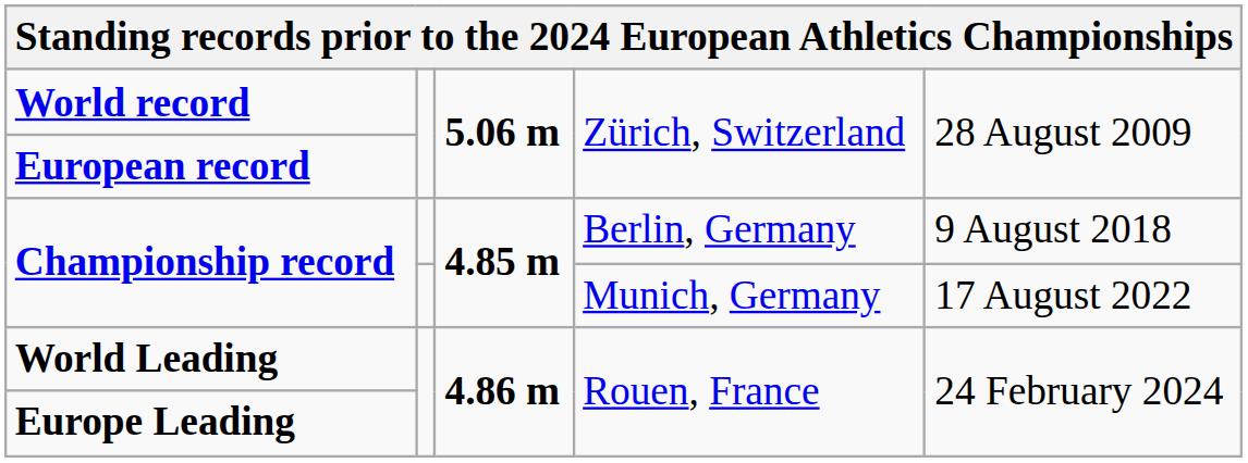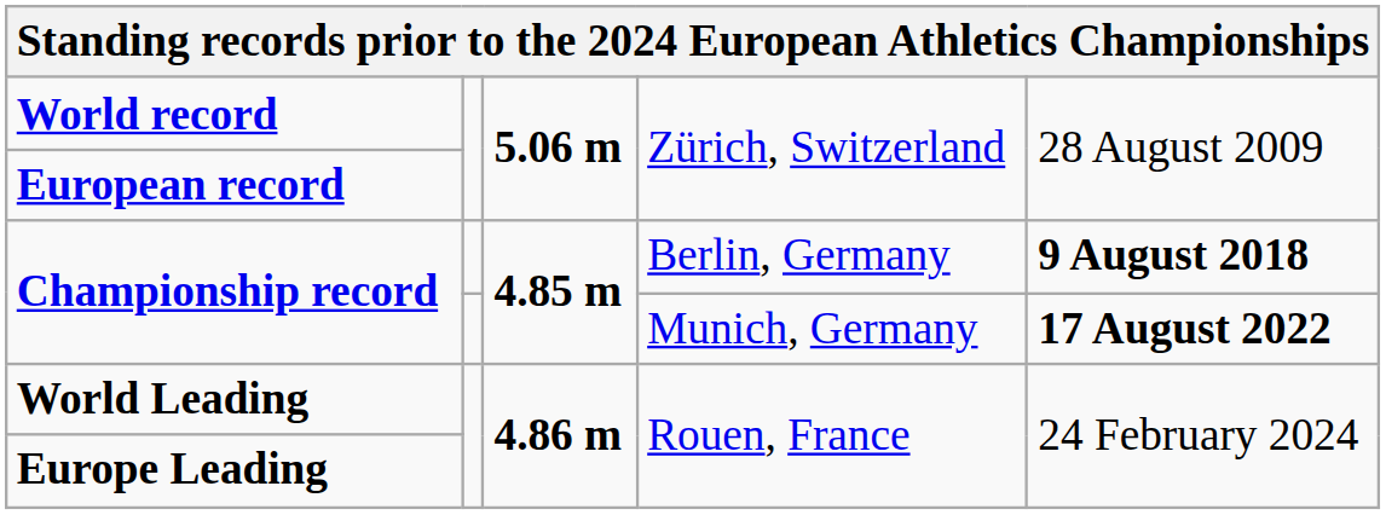Championship record / Berlin, Germany | column 5: normal -> bold
Championship record / Munich, Germany | column 5: normal -> bold
